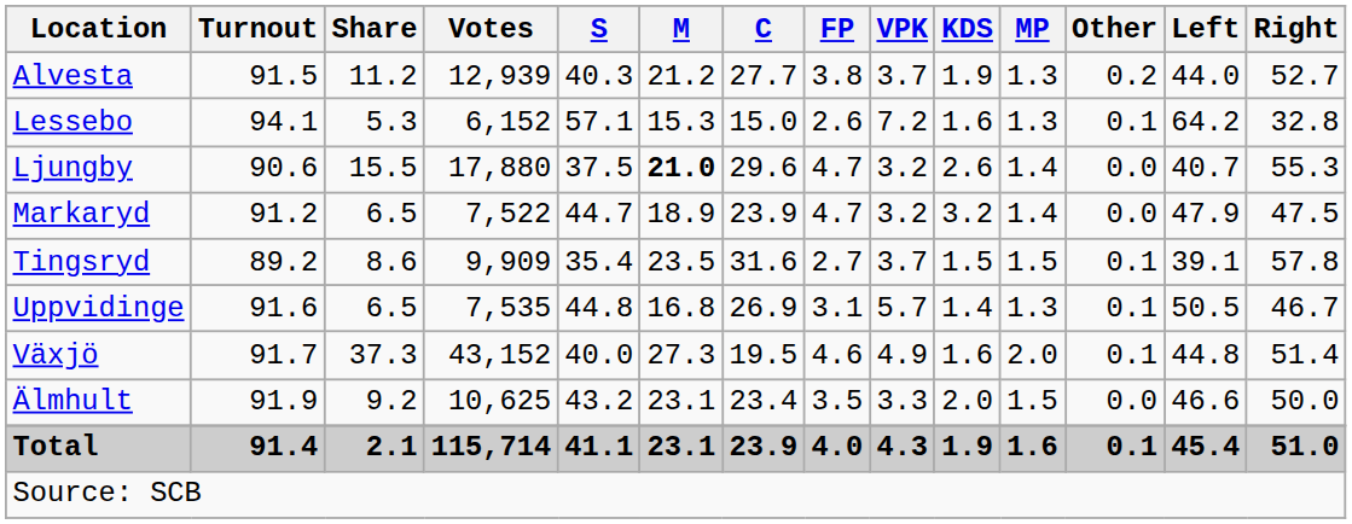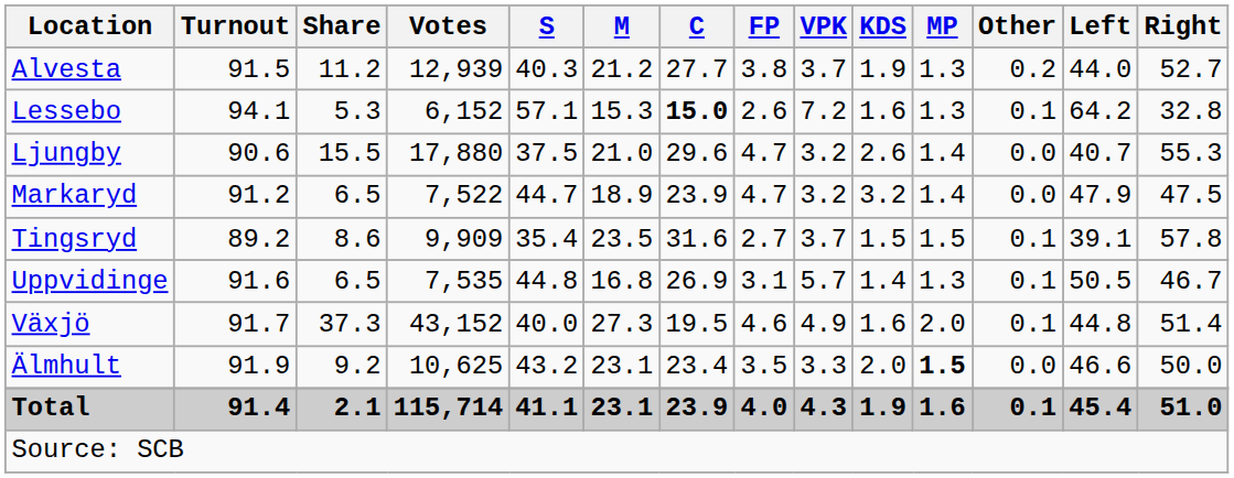Lessebo | C: normal -> bold
Ljungby | M: bold -> normal
Älmhult | MP: normal -> bold
